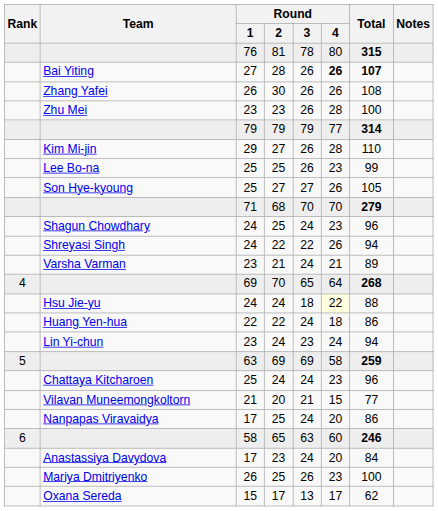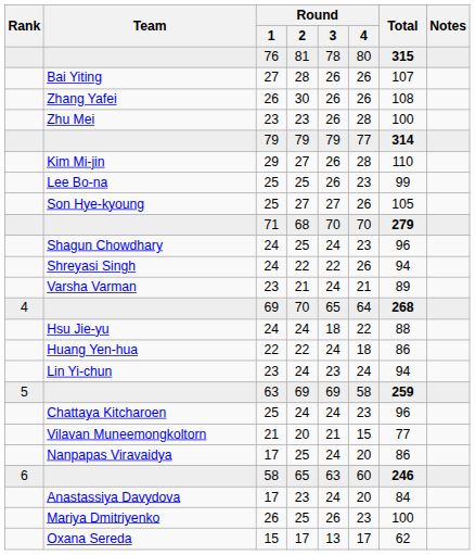Bai Yiting | Round / 4: bold -> normal
Bai Yiting | Total: bold -> normal
Hsu Jie-yu | Round / 4: lightyellow background -> no background
